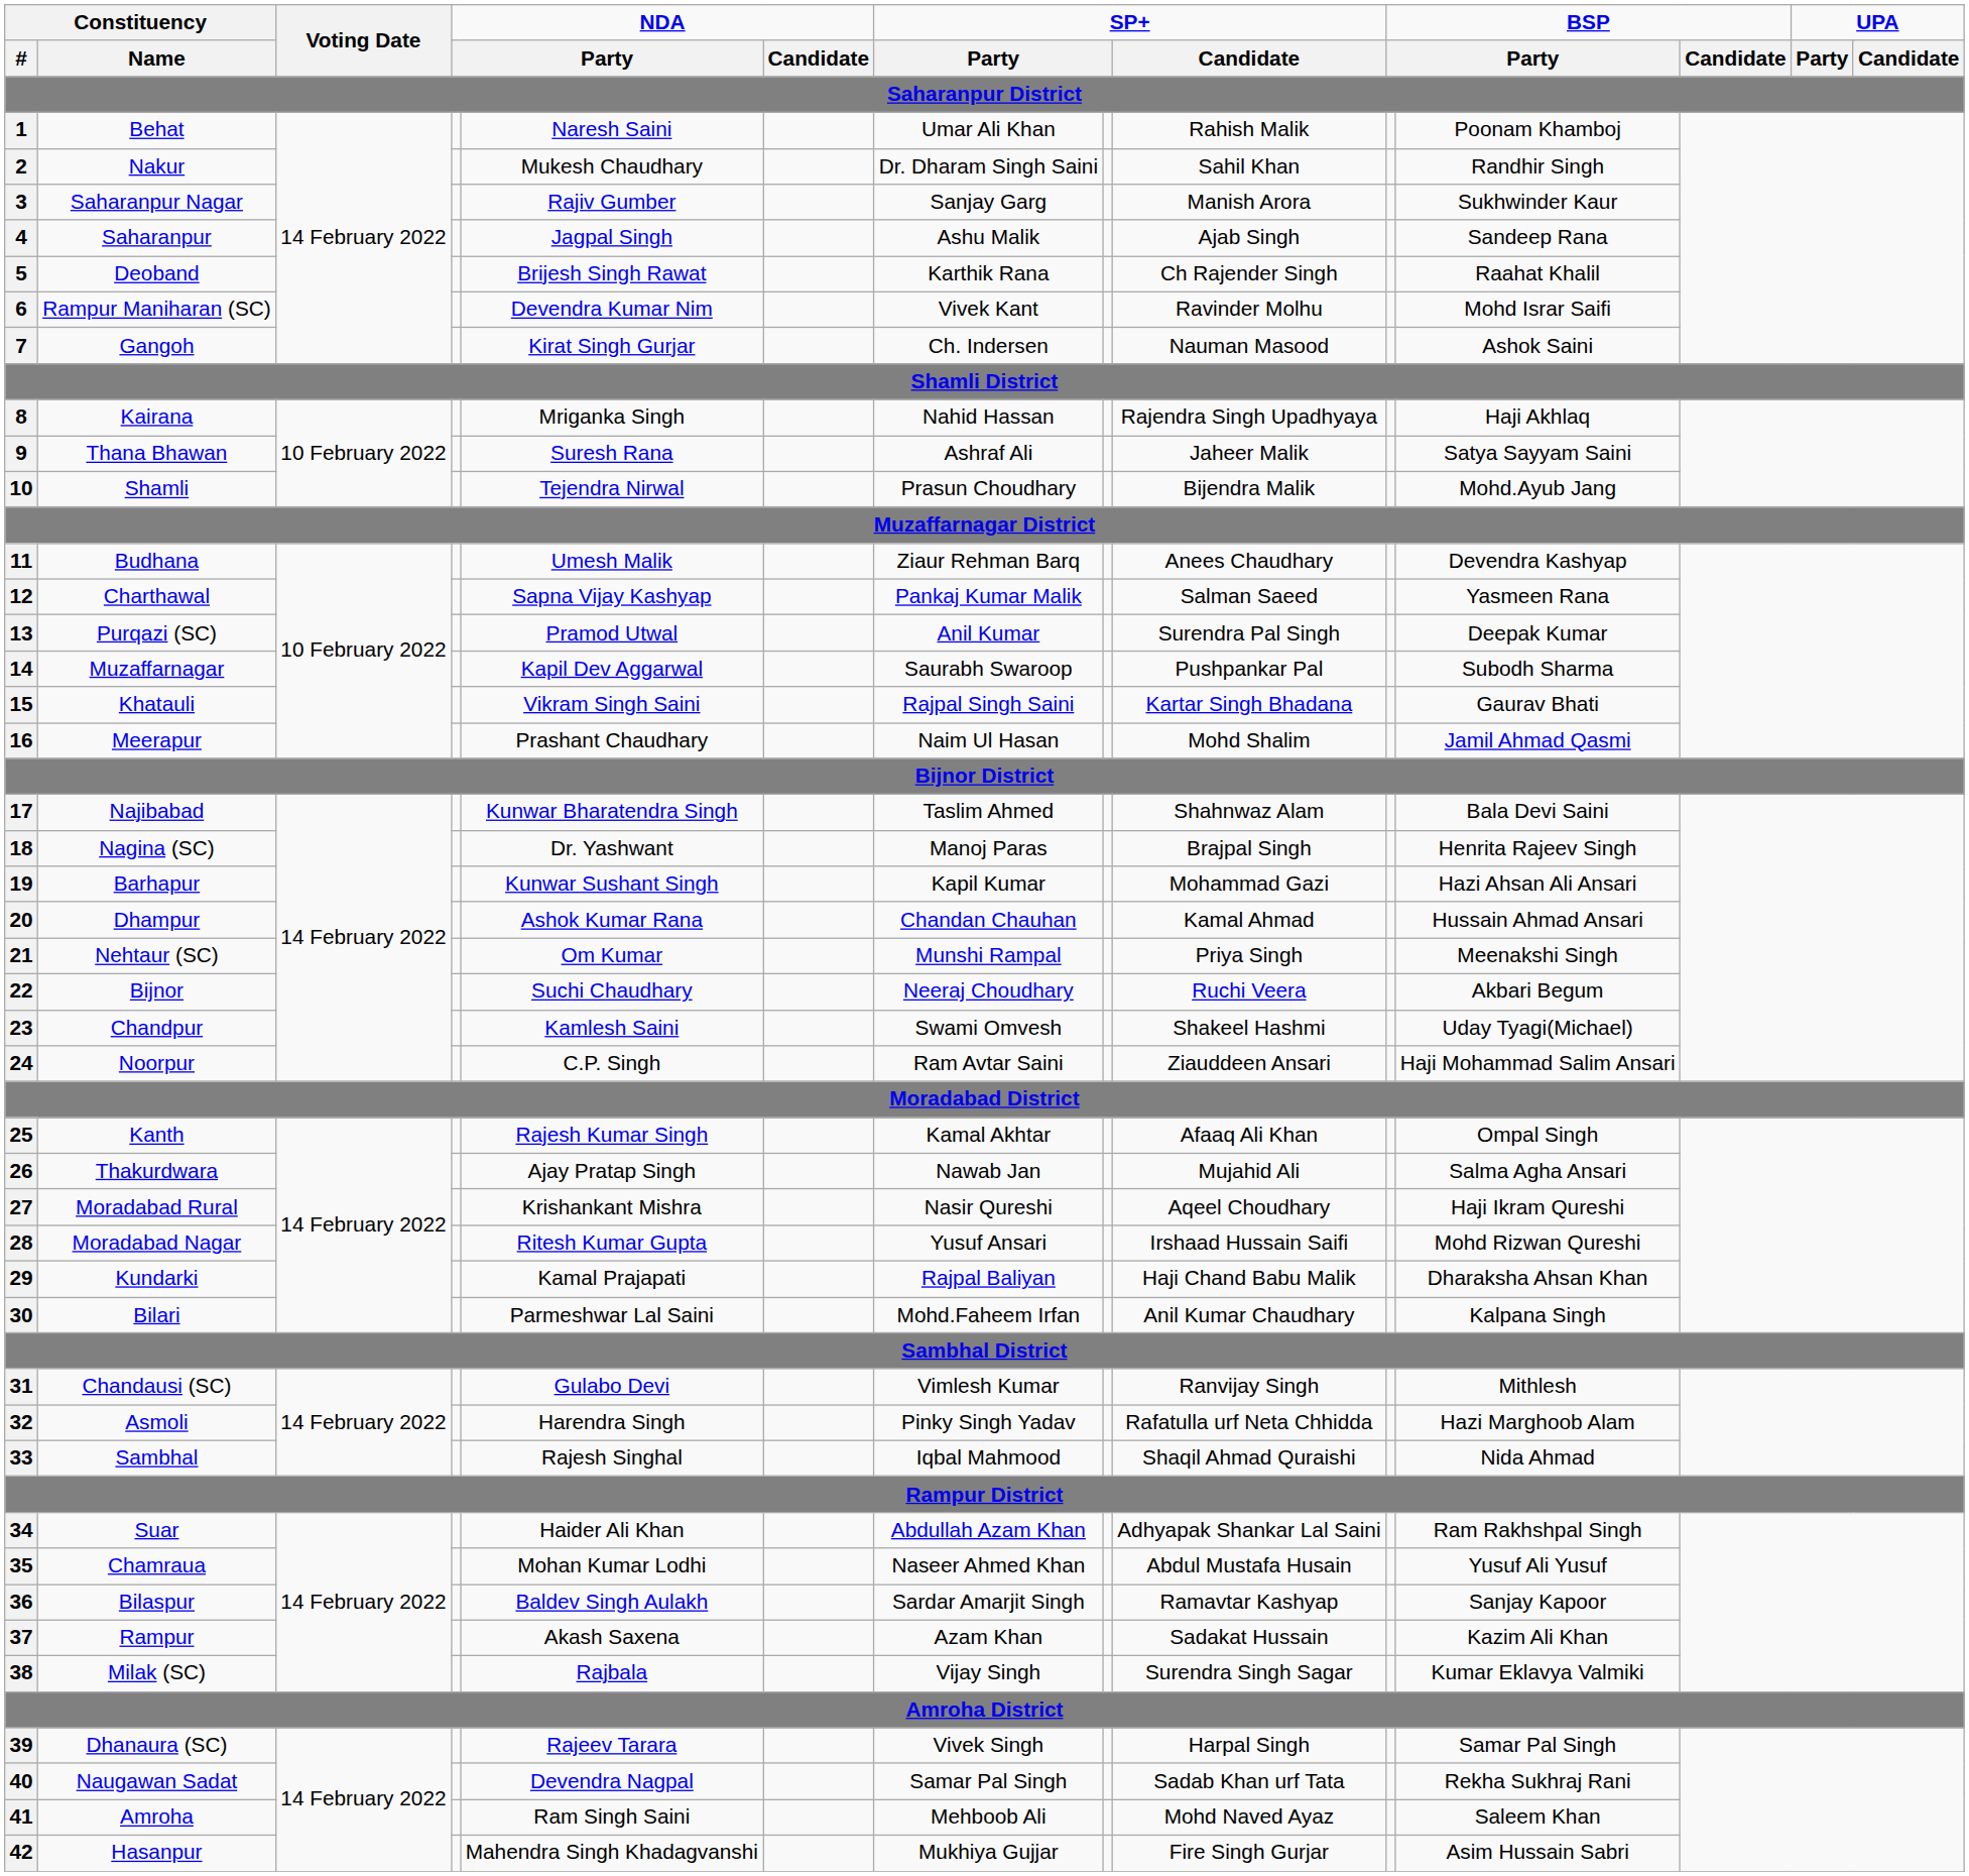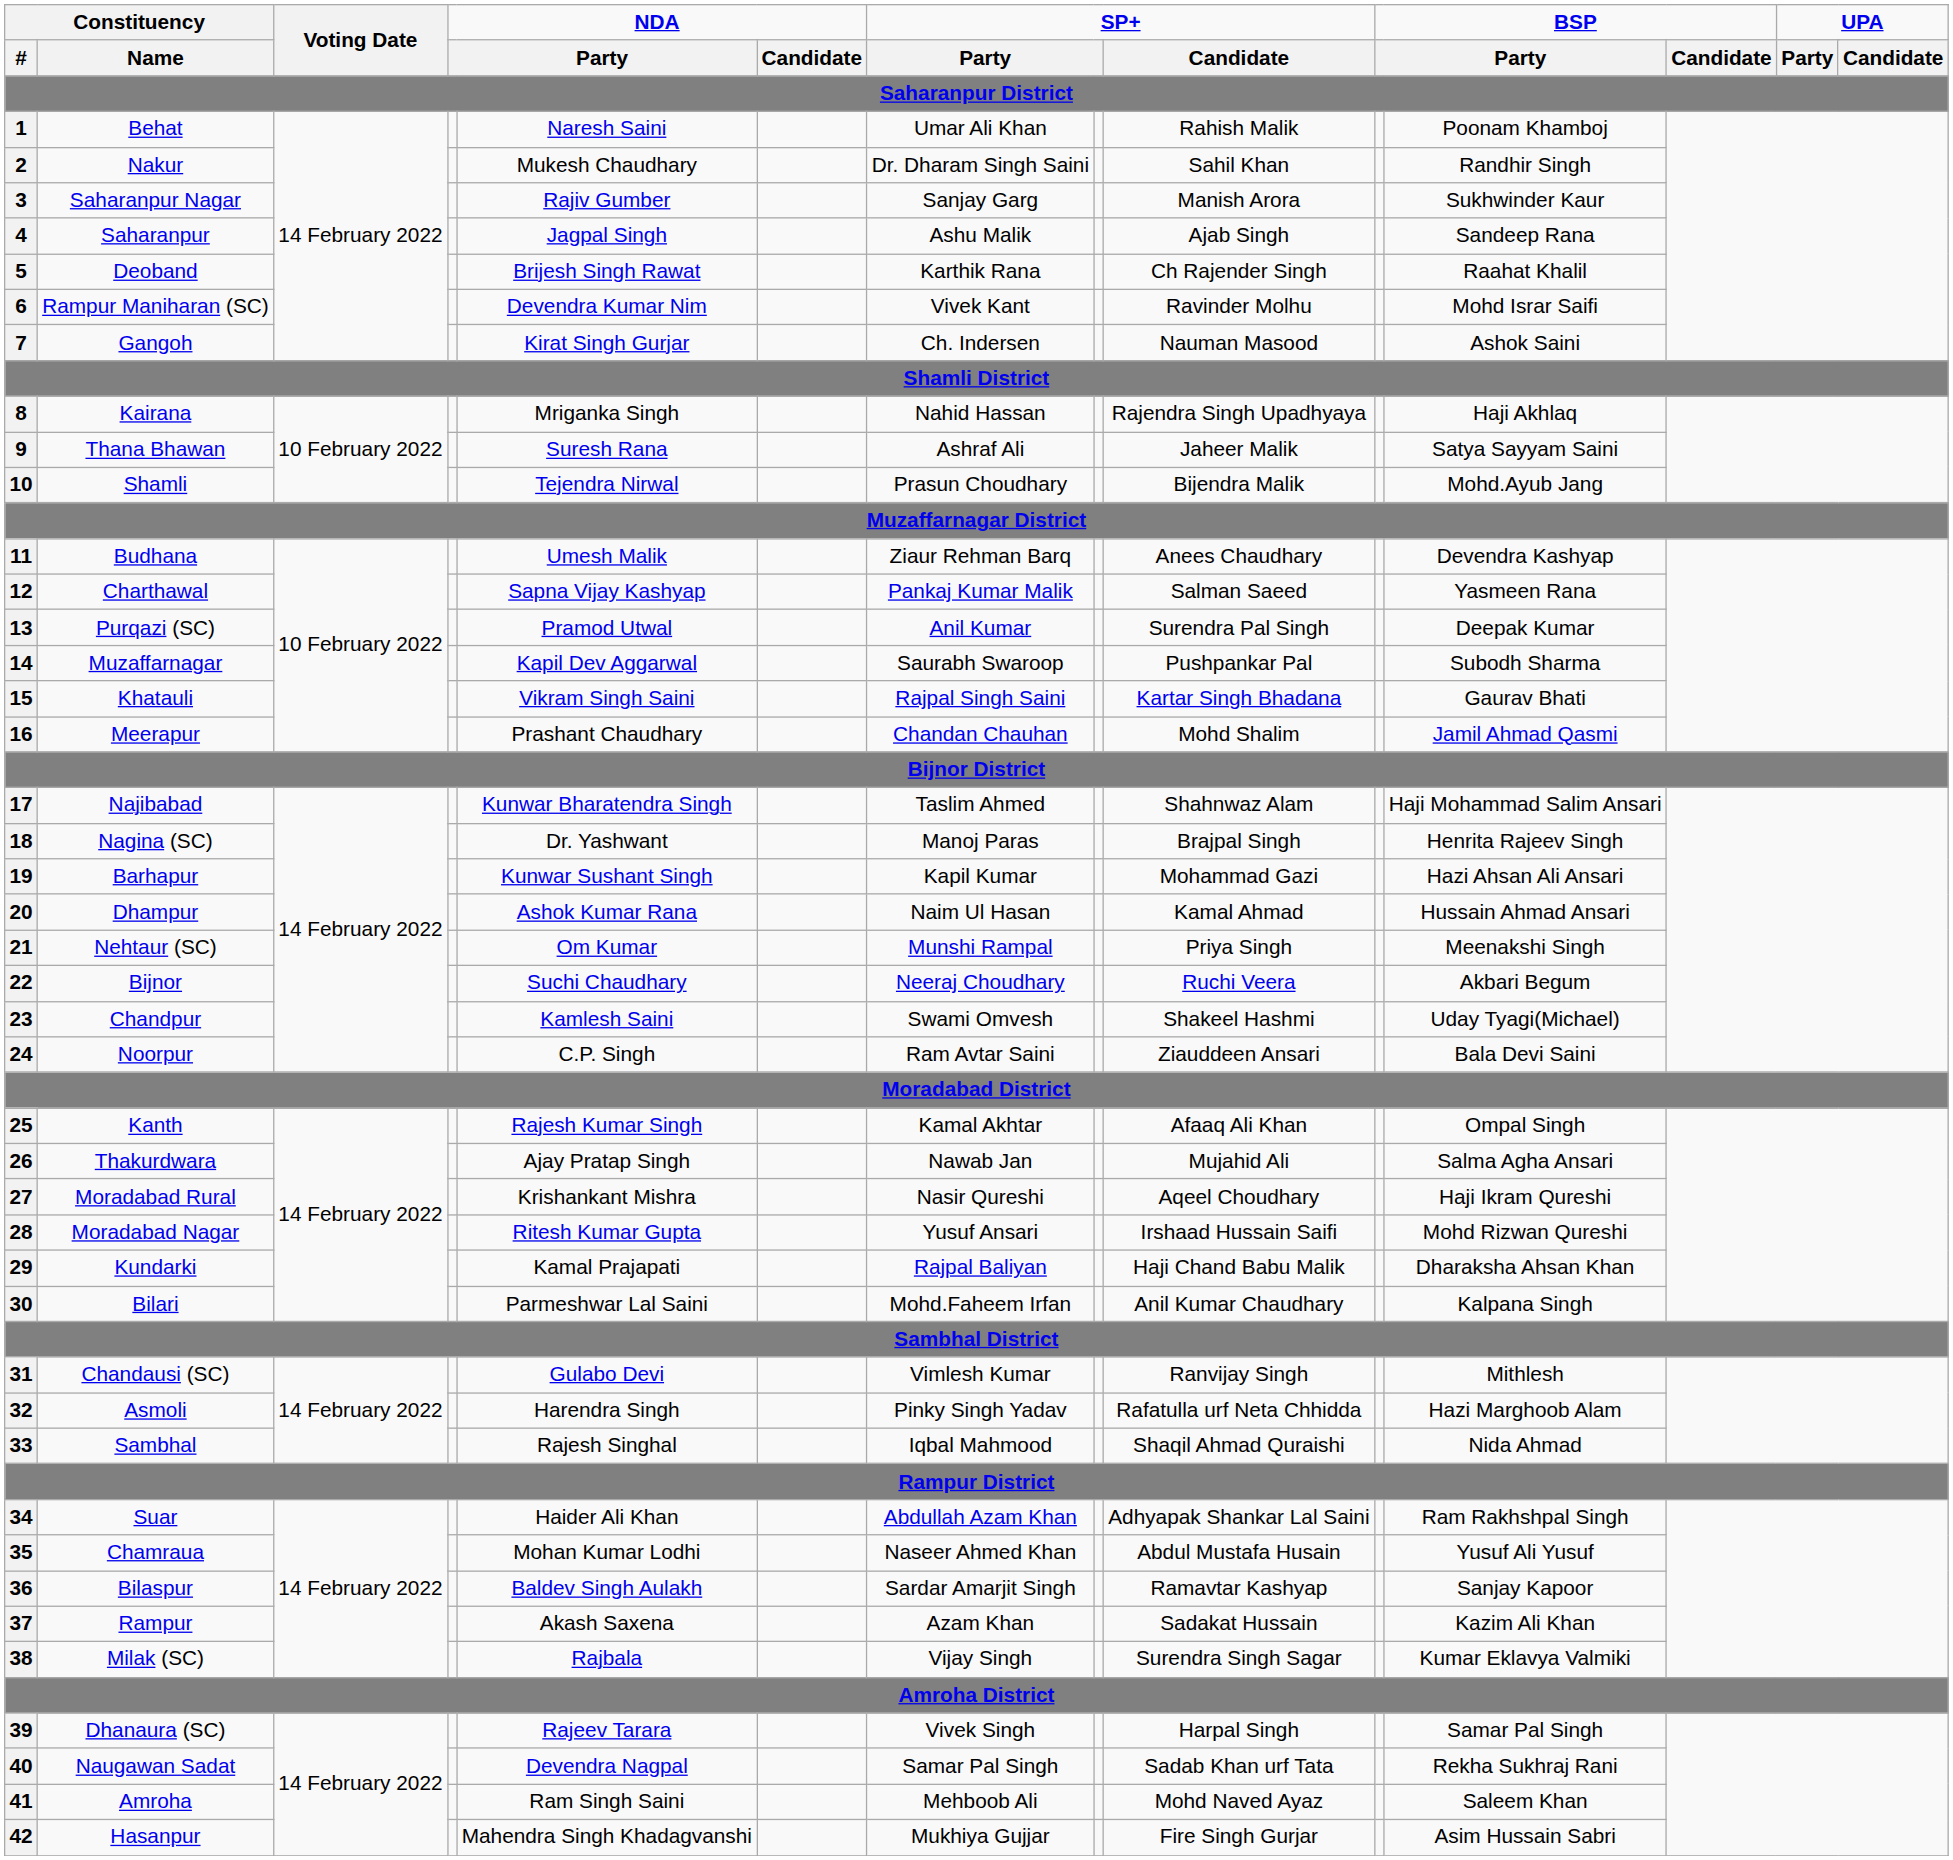Meerapur | column 7: Naim Ul Hasan -> Chandan Chauhan
Najibabad | column 11: Bala Devi Saini -> Haji Mohammad Salim Ansari
Dhampur | column 7: Chandan Chauhan -> Naim Ul Hasan
Noorpur | column 11: Haji Mohammad Salim Ansari -> Bala Devi Saini
